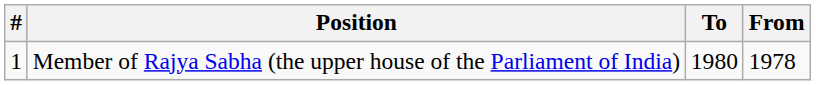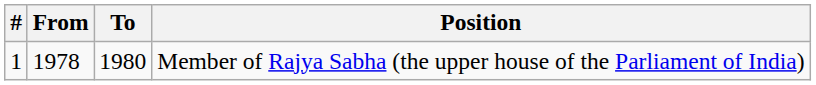columns swapped: From <-> Position
